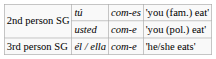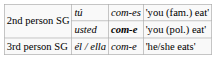2nd person SG / usted | column 3: normal -> bold
